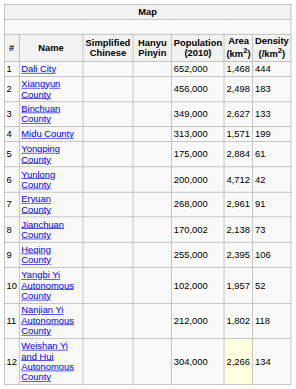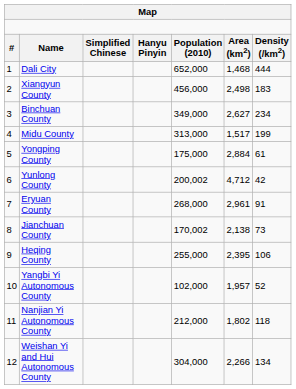Binchuan County | column 7: 133 -> 234
Midu County | column 6: 1,571 -> 1,517
Yunlong County | column 5: 200,000 -> 200,002
Weishan Yi and Hui Autonomous County | column 6: lightyellow background -> no background
